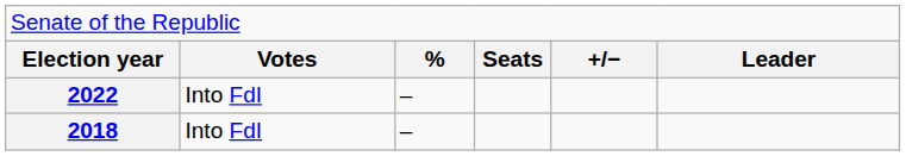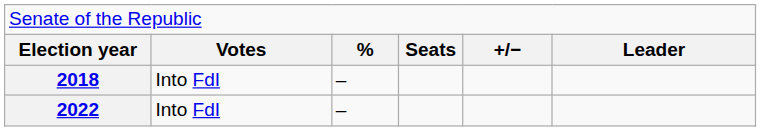rows swapped: 2018 <-> 2022
